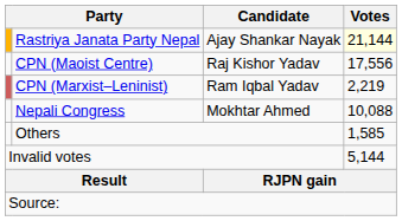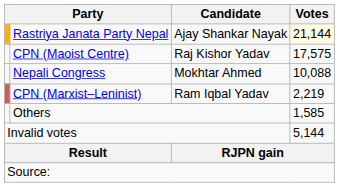CPN (Maoist Centre) | Votes: 17,556 -> 17,575
rows swapped: Nepali Congress <-> CPN (Marxist–Leninist)
